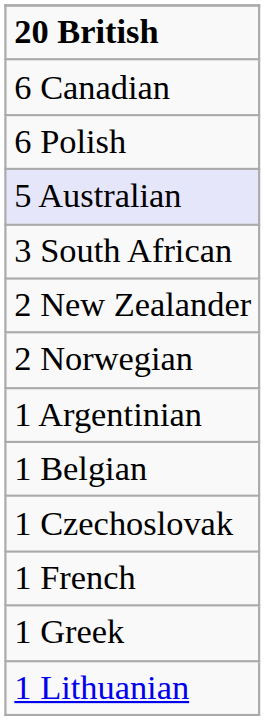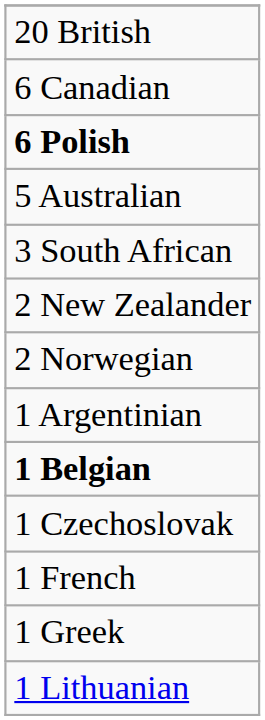row 1 | column 1: bold -> normal
row 3 | column 1: normal -> bold
row 4 | column 1: lavender background -> no background
row 9 | column 1: normal -> bold
